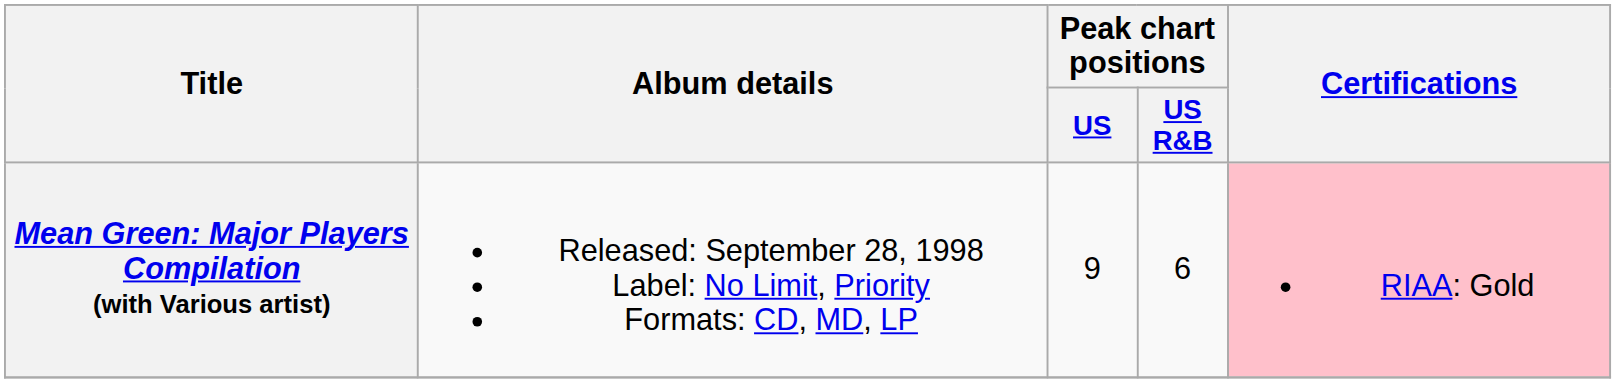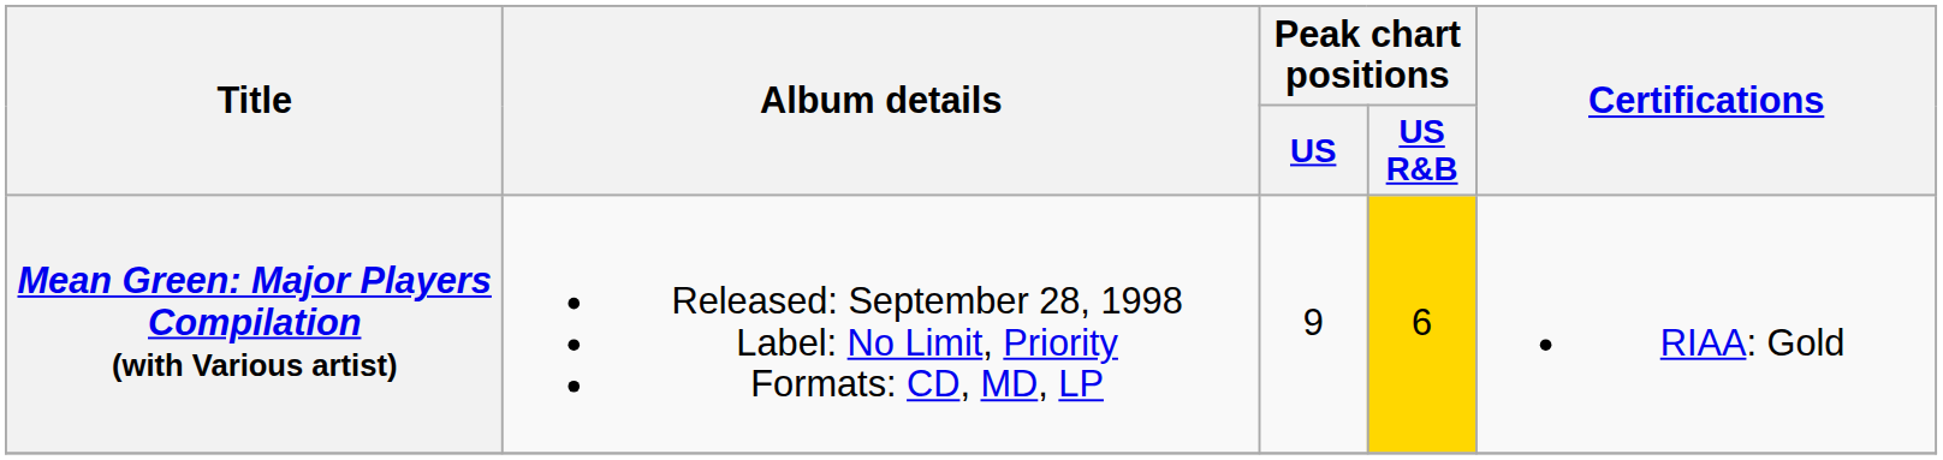row 3 | Peak chart positions / US R&B: no background -> gold background
row 3 | Certifications: pink background -> no background
